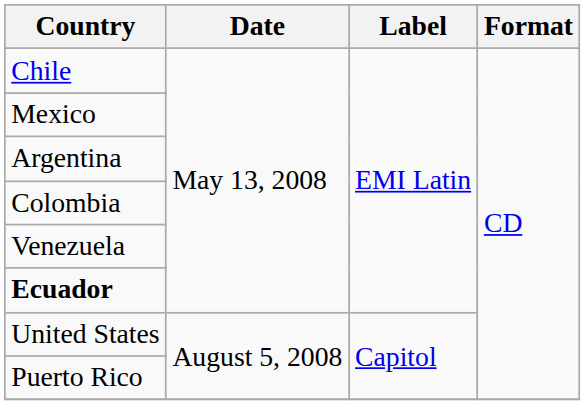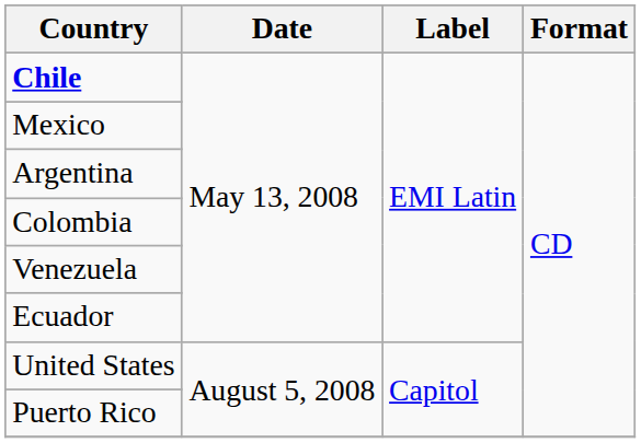Chile | Country: normal -> bold
Ecuador | Country: bold -> normal
